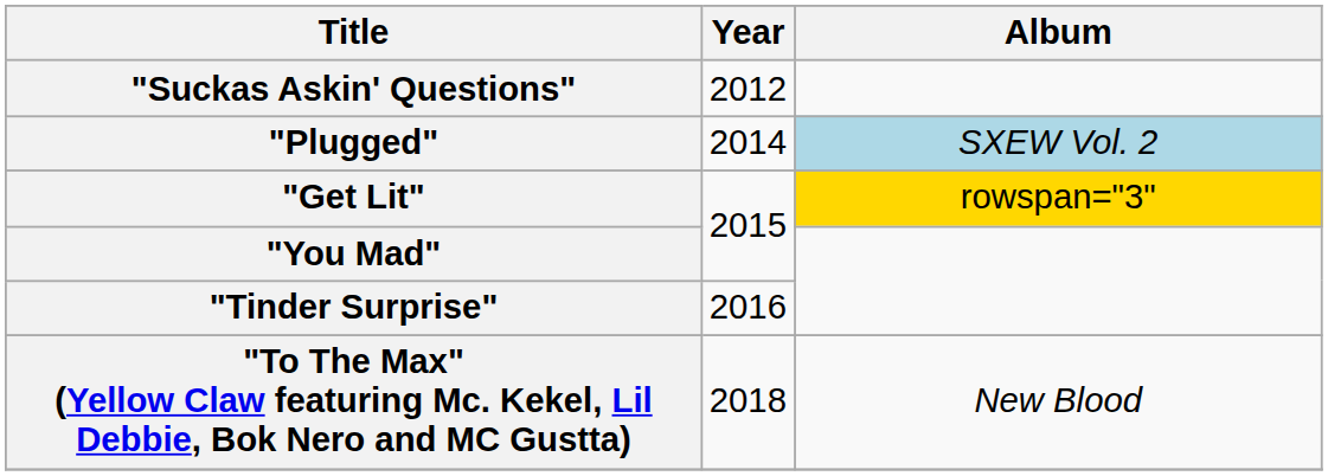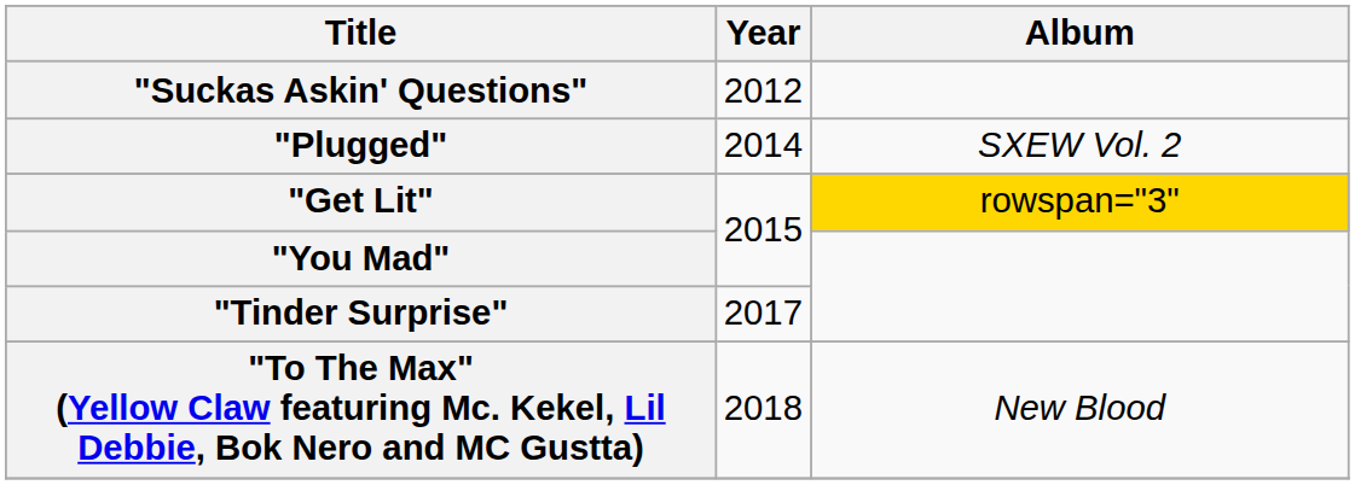"Plugged" | Album: lightblue background -> no background
"Tinder Surprise" | Year: 2016 -> 2017
